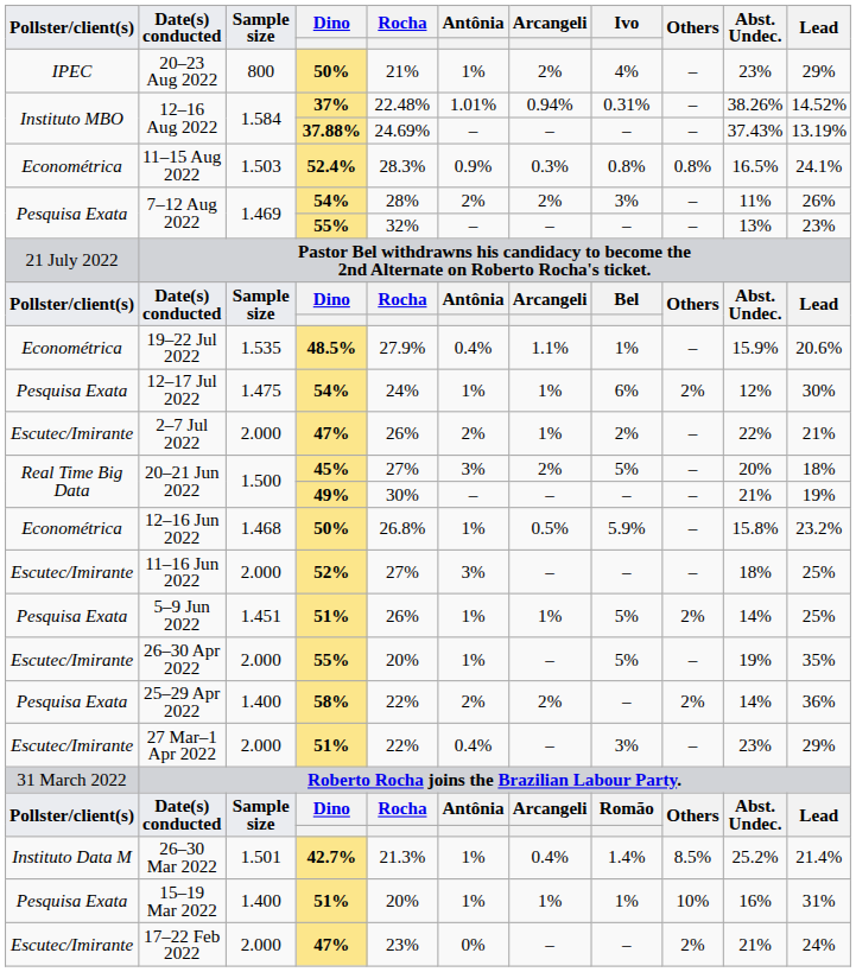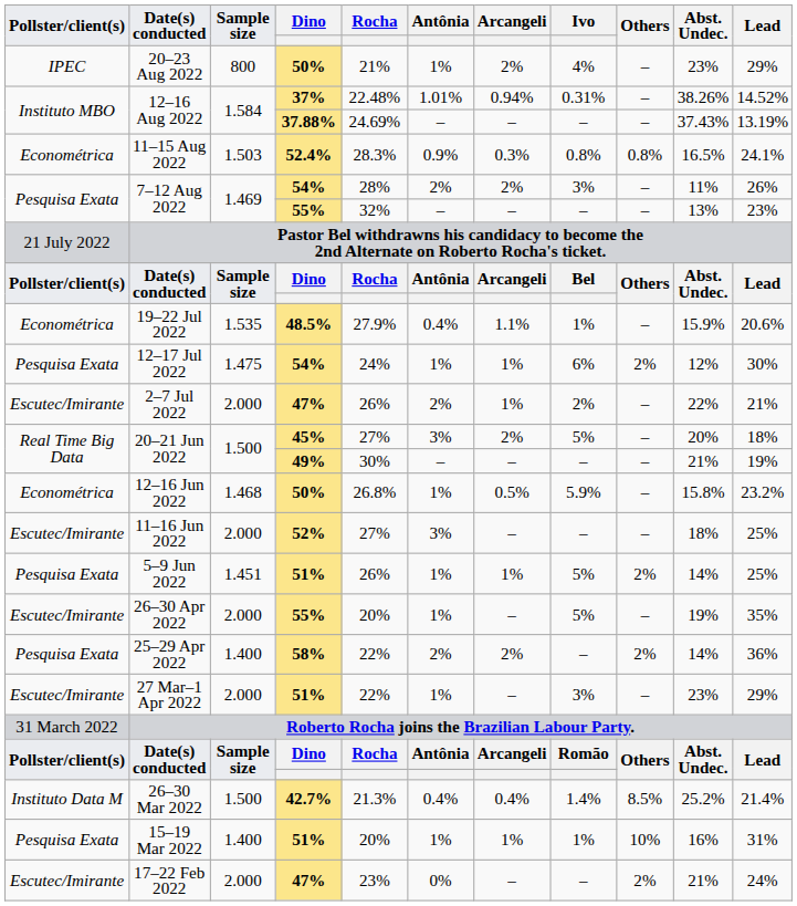27 Mar–1 Apr 2022 | Antônia: 0.4% -> 1%
26–30 Mar 2022 | Sample size: 1.501 -> 1.500
26–30 Mar 2022 | Antônia: 1% -> 0.4%
